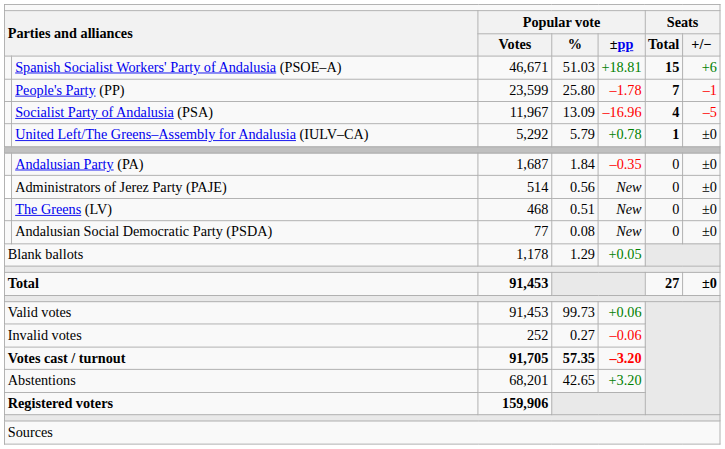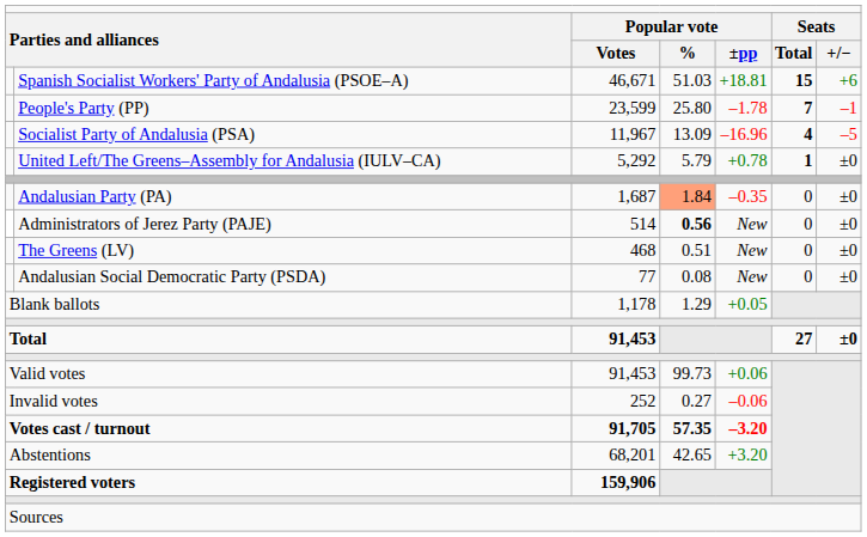Andalusian Party (PA) | column 4: no background -> lightsalmon background
Administrators of Jerez Party (PAJE) | column 4: normal -> bold
